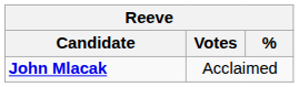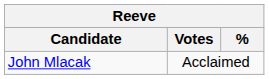John Mlacak | Candidate: bold -> normal
